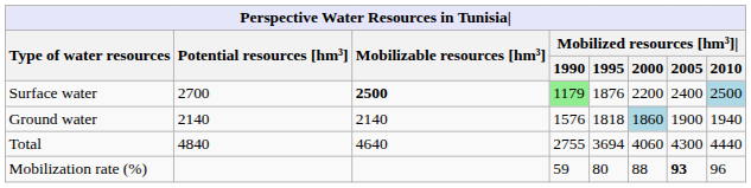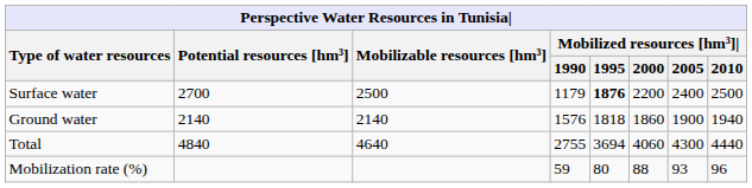Surface water | Mobilizable resources [hm³]: bold -> normal
Surface water | Mobilized resources [hm³]| / 1990: lightgreen background -> no background
Surface water | Mobilized resources [hm³]| / 1995: normal -> bold
Surface water | Mobilized resources [hm³]| / 2010: lightblue background -> no background
Ground water | Mobilized resources [hm³]| / 2000: lightblue background -> no background
Mobilization rate (%) | Mobilized resources [hm³]| / 2005: bold -> normal
